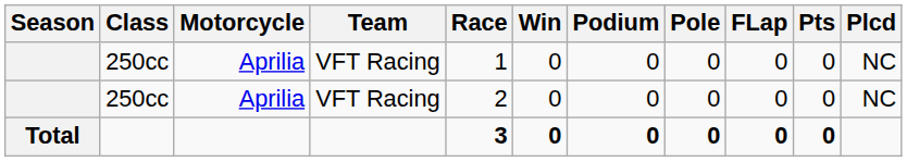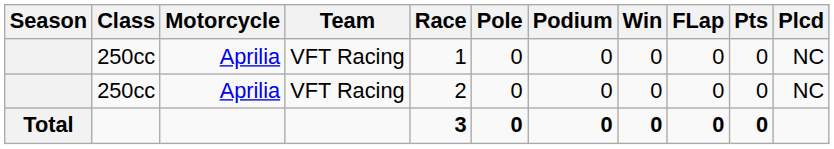columns swapped: Win <-> Pole
